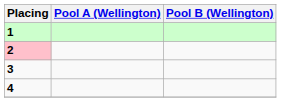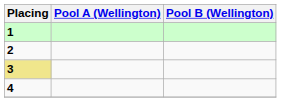2 | Placing: pink background -> no background
3 | Placing: no background -> khaki background
